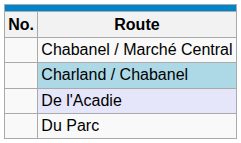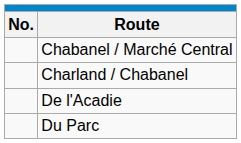Charland / Chabanel | Route: lightblue background -> no background
De l'Acadie | Route: lavender background -> no background
